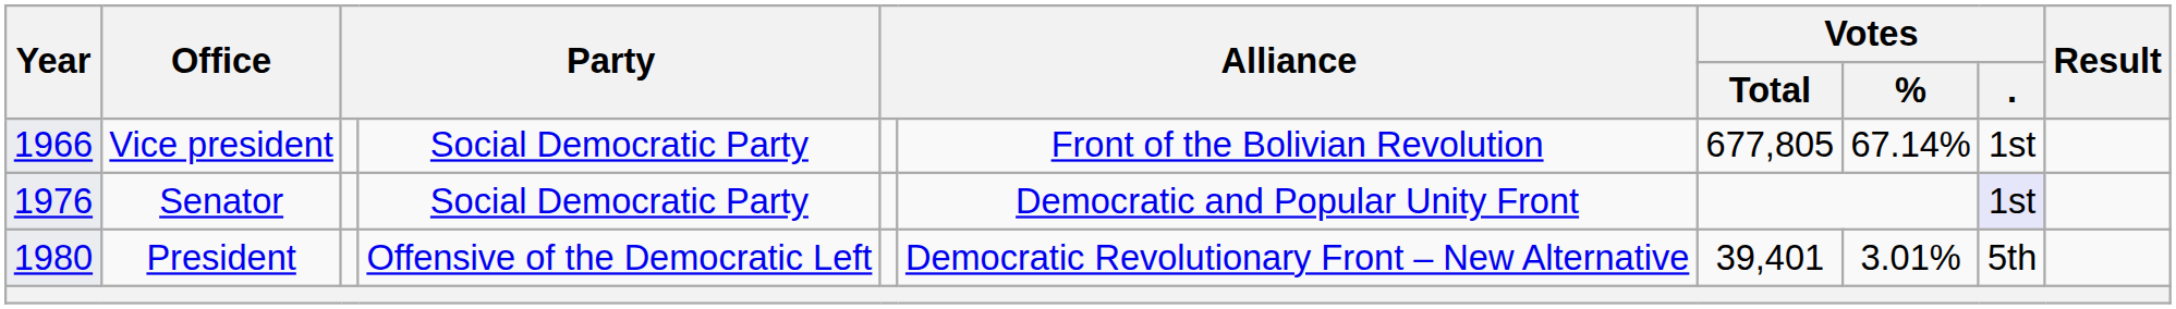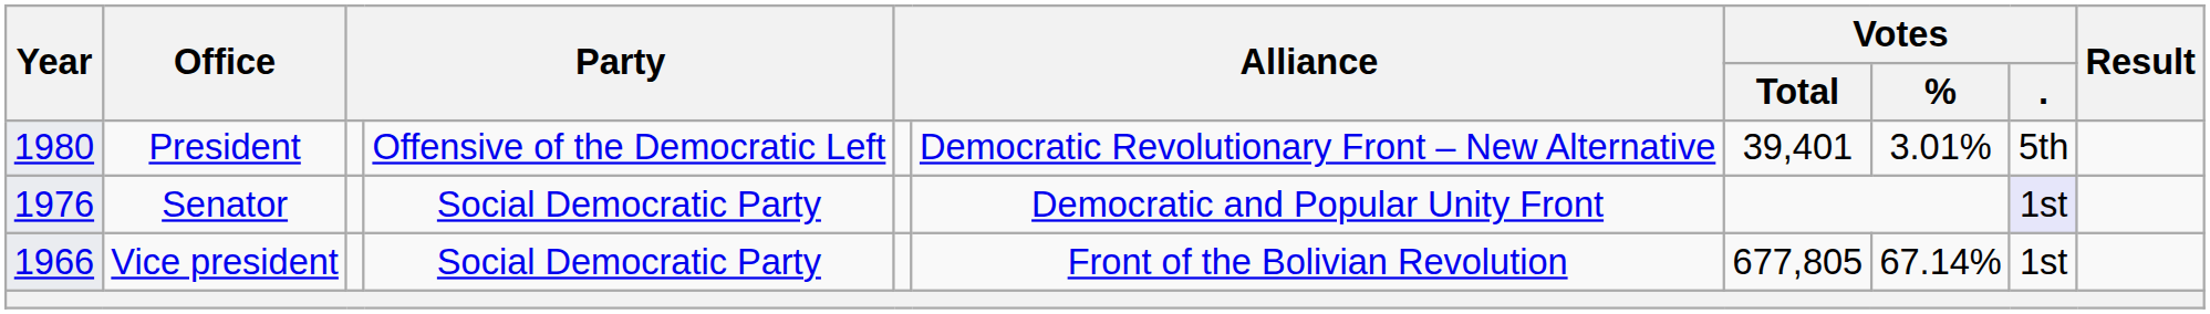rows swapped: Vice president <-> President
